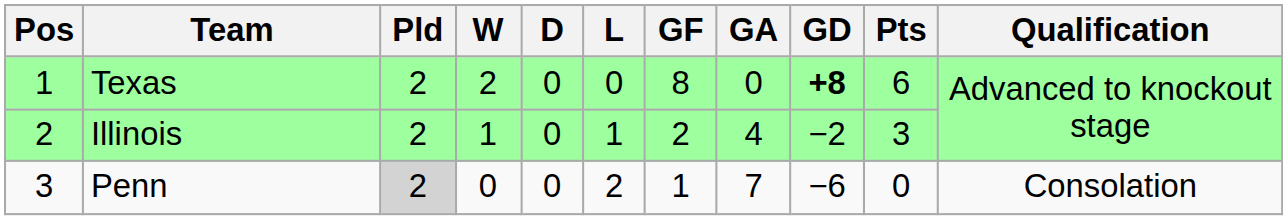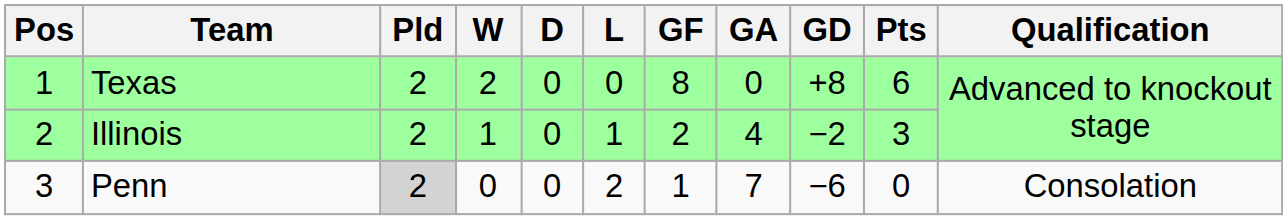Texas | GD: bold -> normal
